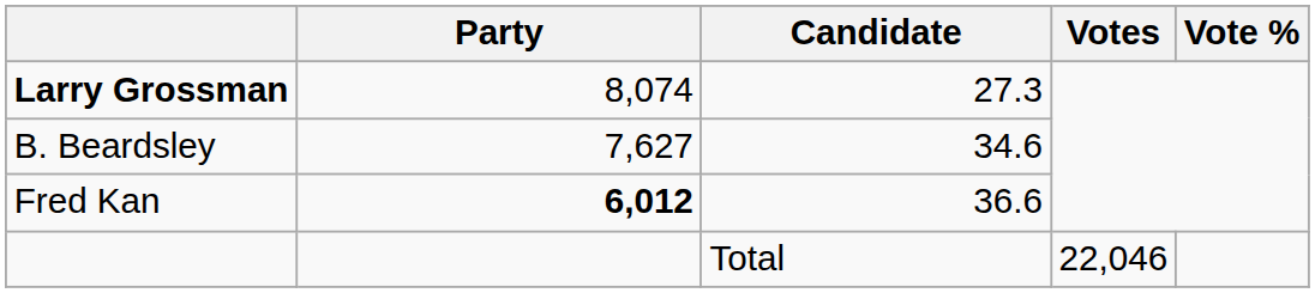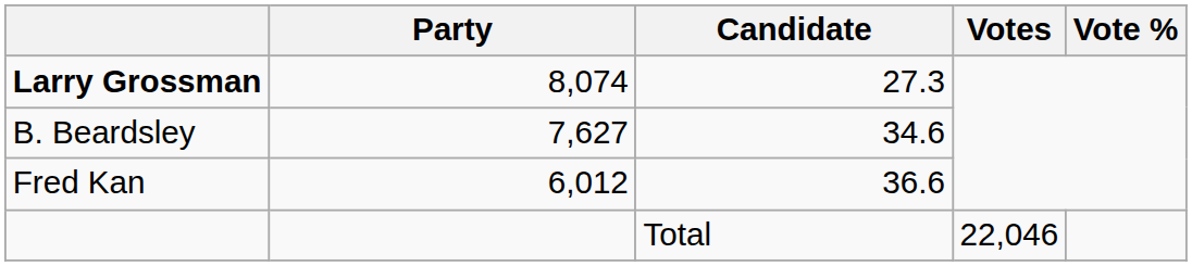Fred Kan | Party: bold -> normal
